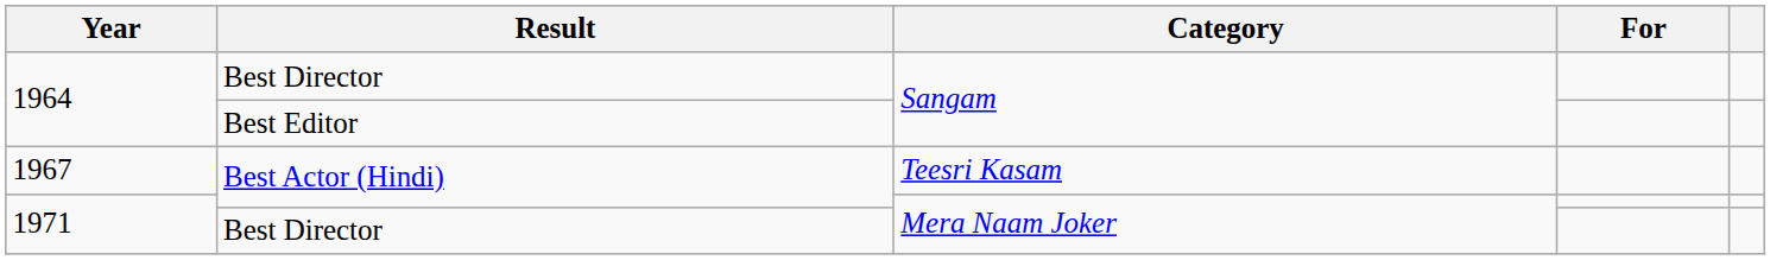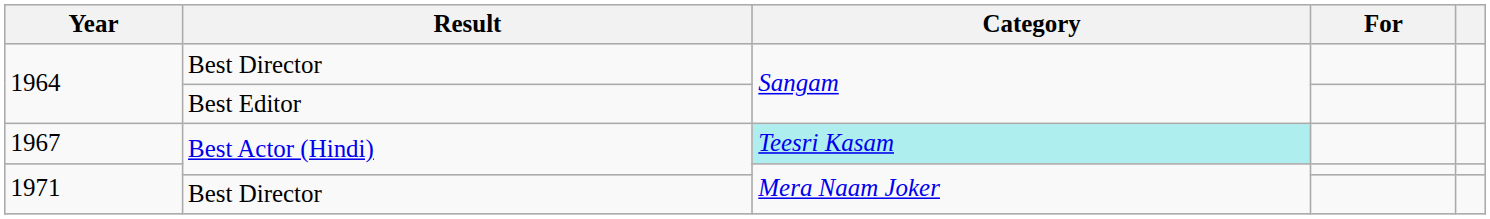1967 | Category: no background -> paleturquoise background
